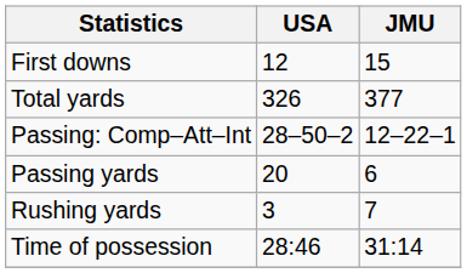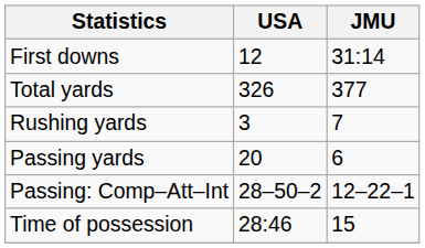First downs | JMU: 15 -> 31:14
rows swapped: Rushing yards <-> Passing: Comp–Att–Int
Time of possession | JMU: 31:14 -> 15
